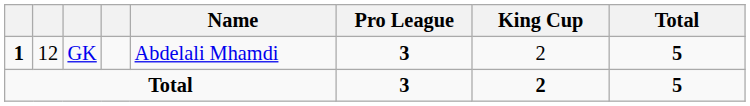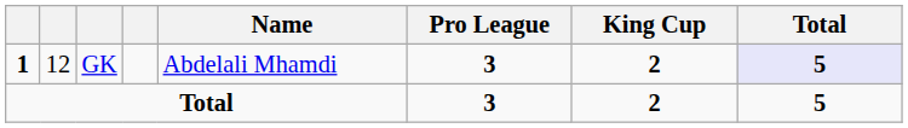1 | King Cup: normal -> bold
1 | Total: no background -> lavender background
